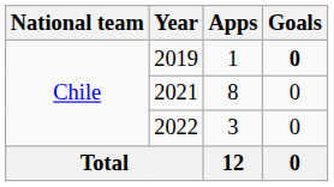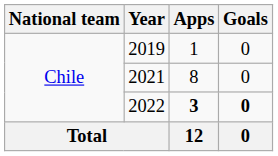2019 | Goals: bold -> normal
2022 | Apps: normal -> bold
2022 | Goals: normal -> bold
